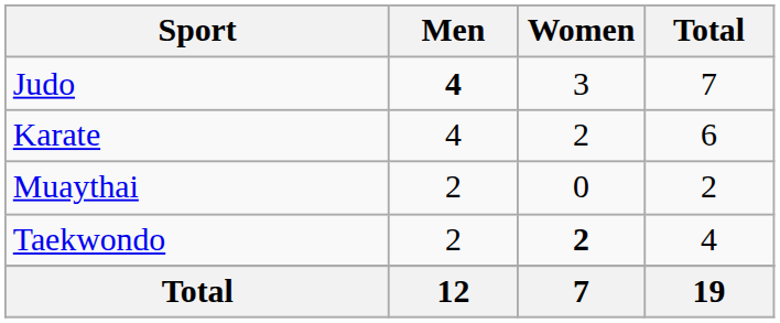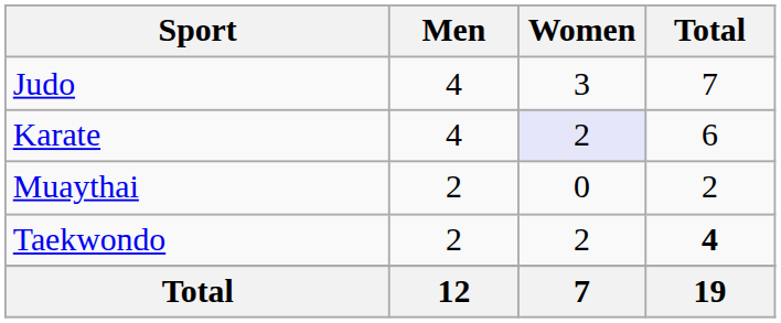Judo | Men: bold -> normal
Karate | Women: no background -> lavender background
Taekwondo | Women: bold -> normal
Taekwondo | Total: normal -> bold
